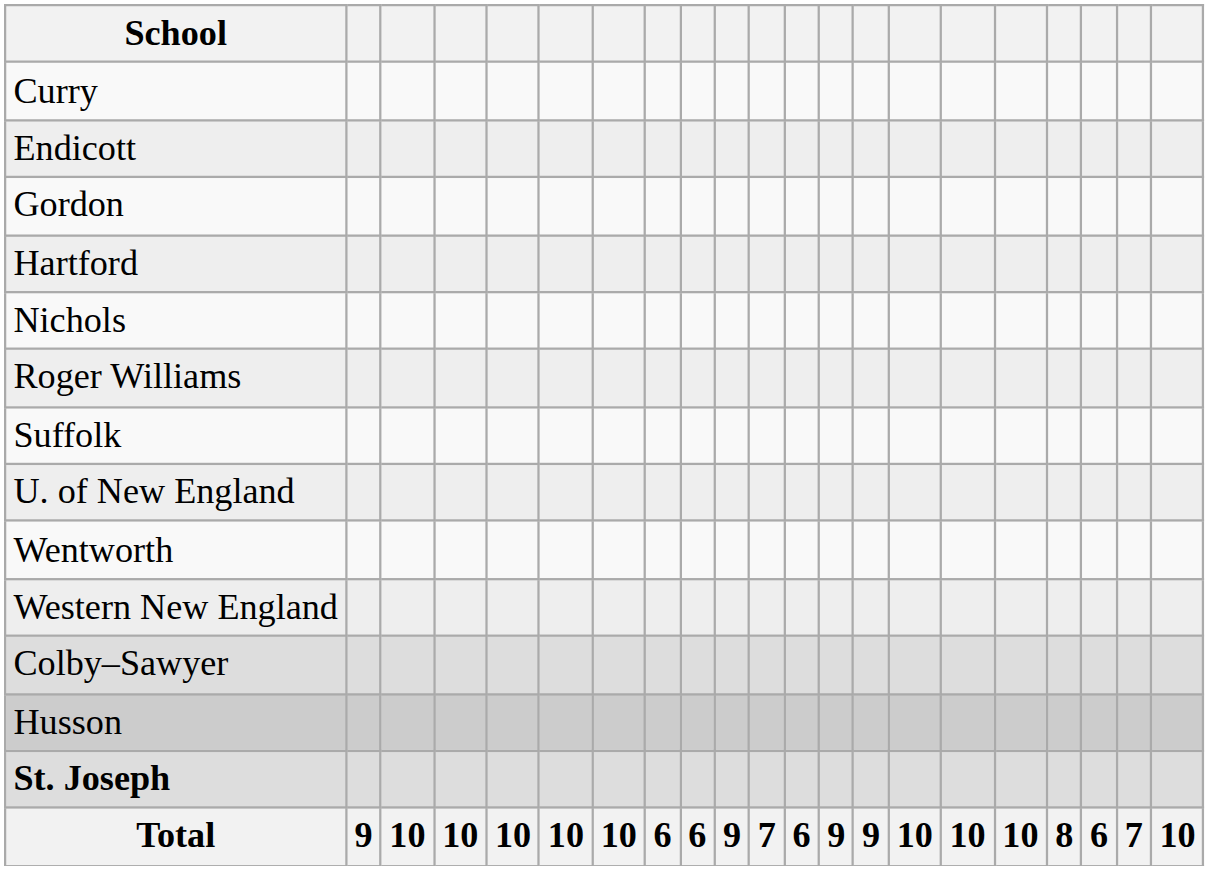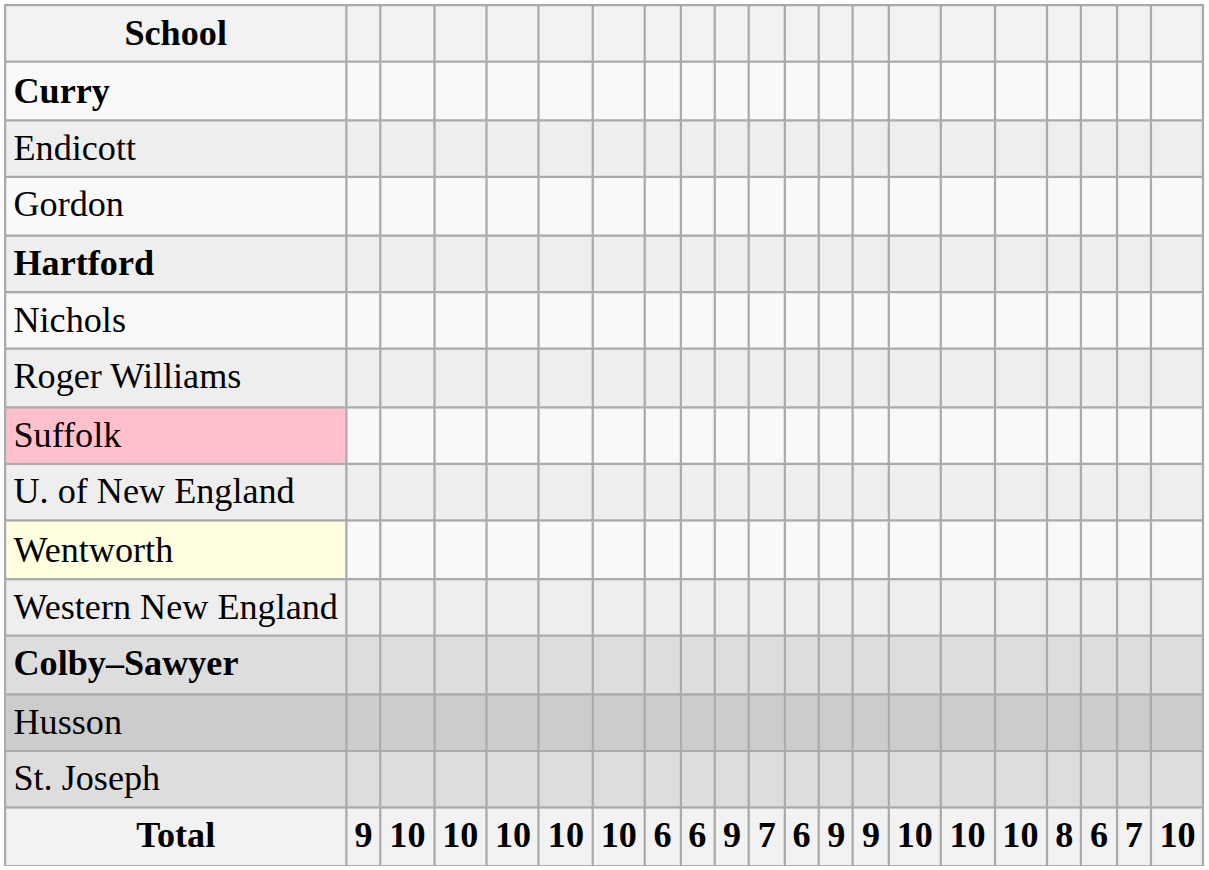Curry | School: normal -> bold
Hartford | School: normal -> bold
Suffolk | School: no background -> pink background
Wentworth | School: no background -> lightyellow background
Colby–Sawyer | School: normal -> bold
St. Joseph | School: bold -> normal
